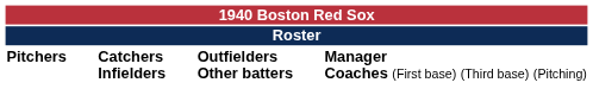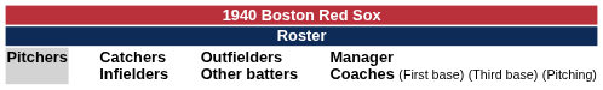Pitchers | column 1: no background -> lightgrey background
